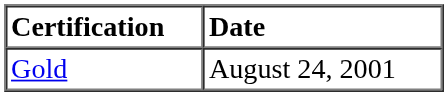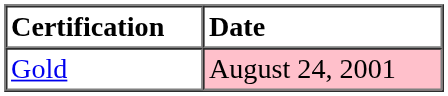Gold | Date: no background -> pink background
